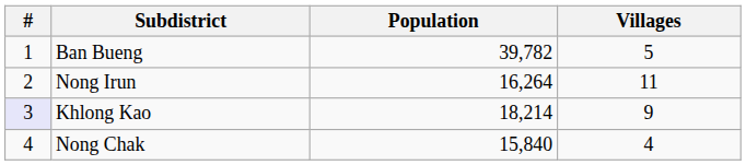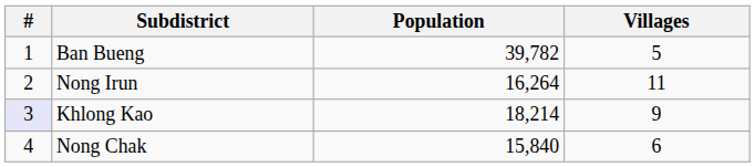Nong Chak | Villages: 4 -> 6
